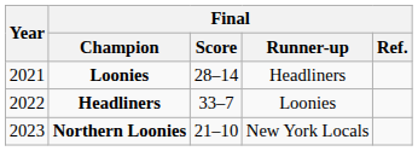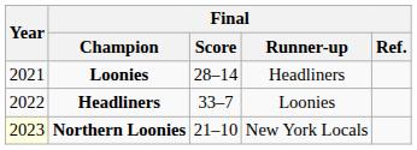Northern Loonies | Year: no background -> lightyellow background
